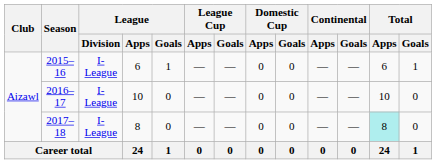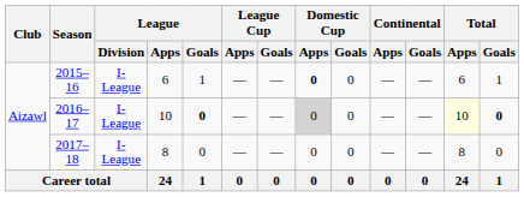2015–16 | Domestic Cup / Apps: normal -> bold
2016–17 | League / Goals: normal -> bold
2016–17 | Domestic Cup / Apps: no background -> lightgrey background
2016–17 | Total / Apps: no background -> lightyellow background
2016–17 | Total / Goals: normal -> bold
2017–18 | Total / Apps: paleturquoise background -> no background
